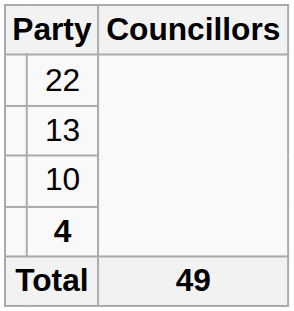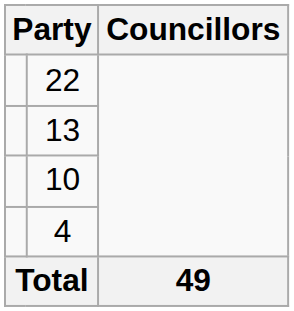4 | column 2: bold -> normal
